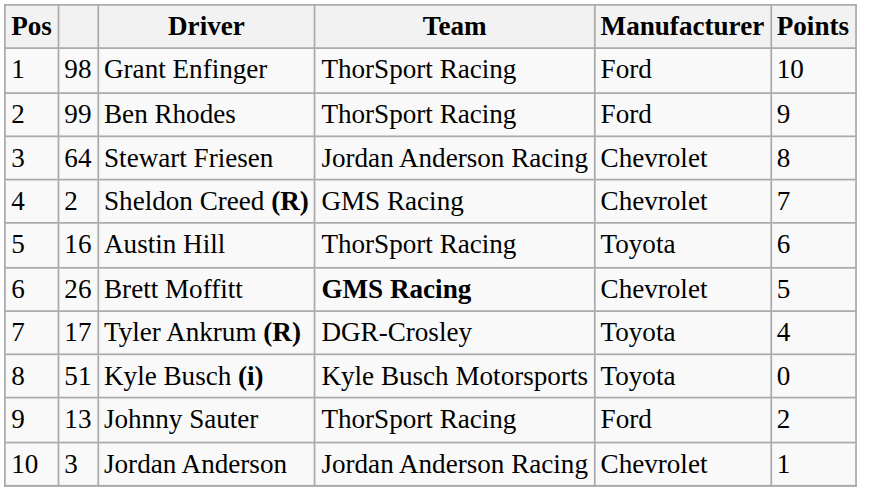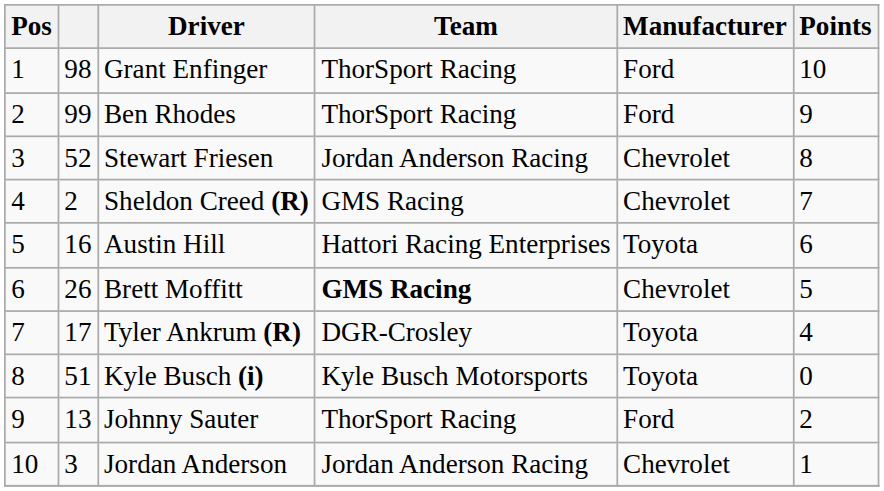Stewart Friesen | column 2: 64 -> 52
Austin Hill | Team: ThorSport Racing -> Hattori Racing Enterprises
